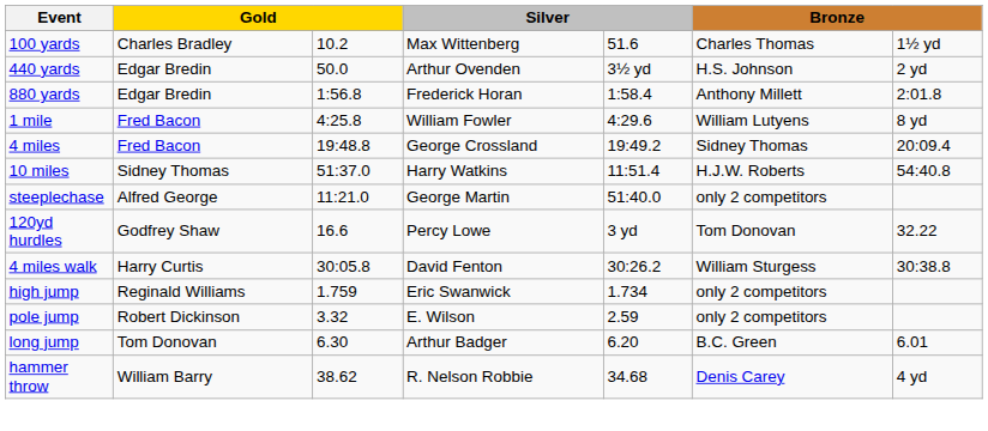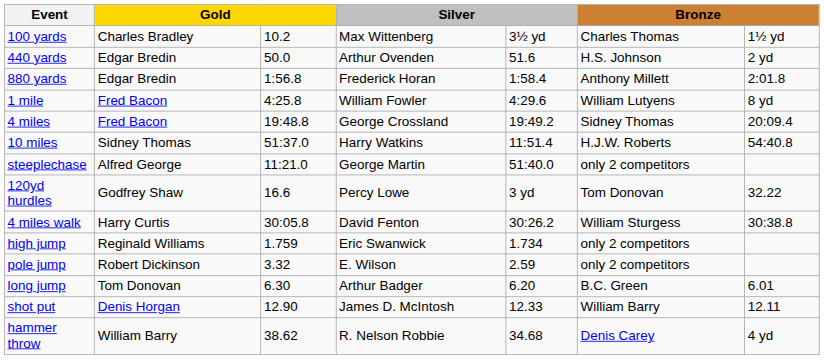100 yards | column 5: 51.6 -> 3½ yd
440 yards | column 5: 3½ yd -> 51.6
+ row: shot put | Denis Horgan | 12.90 | James D. McIntosh | 12.33 | William Barry | 12.11
